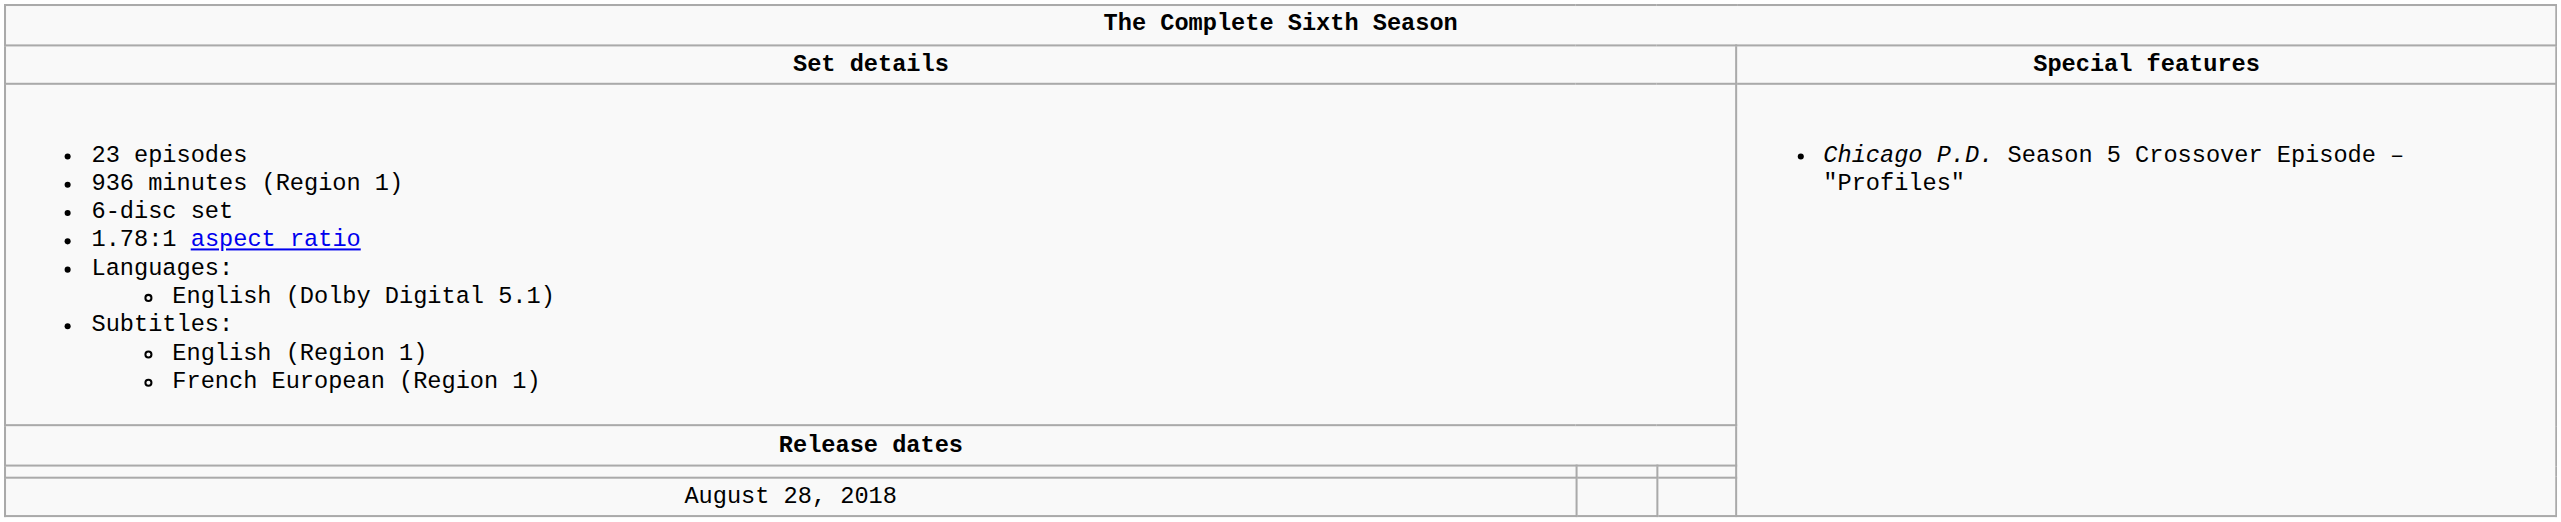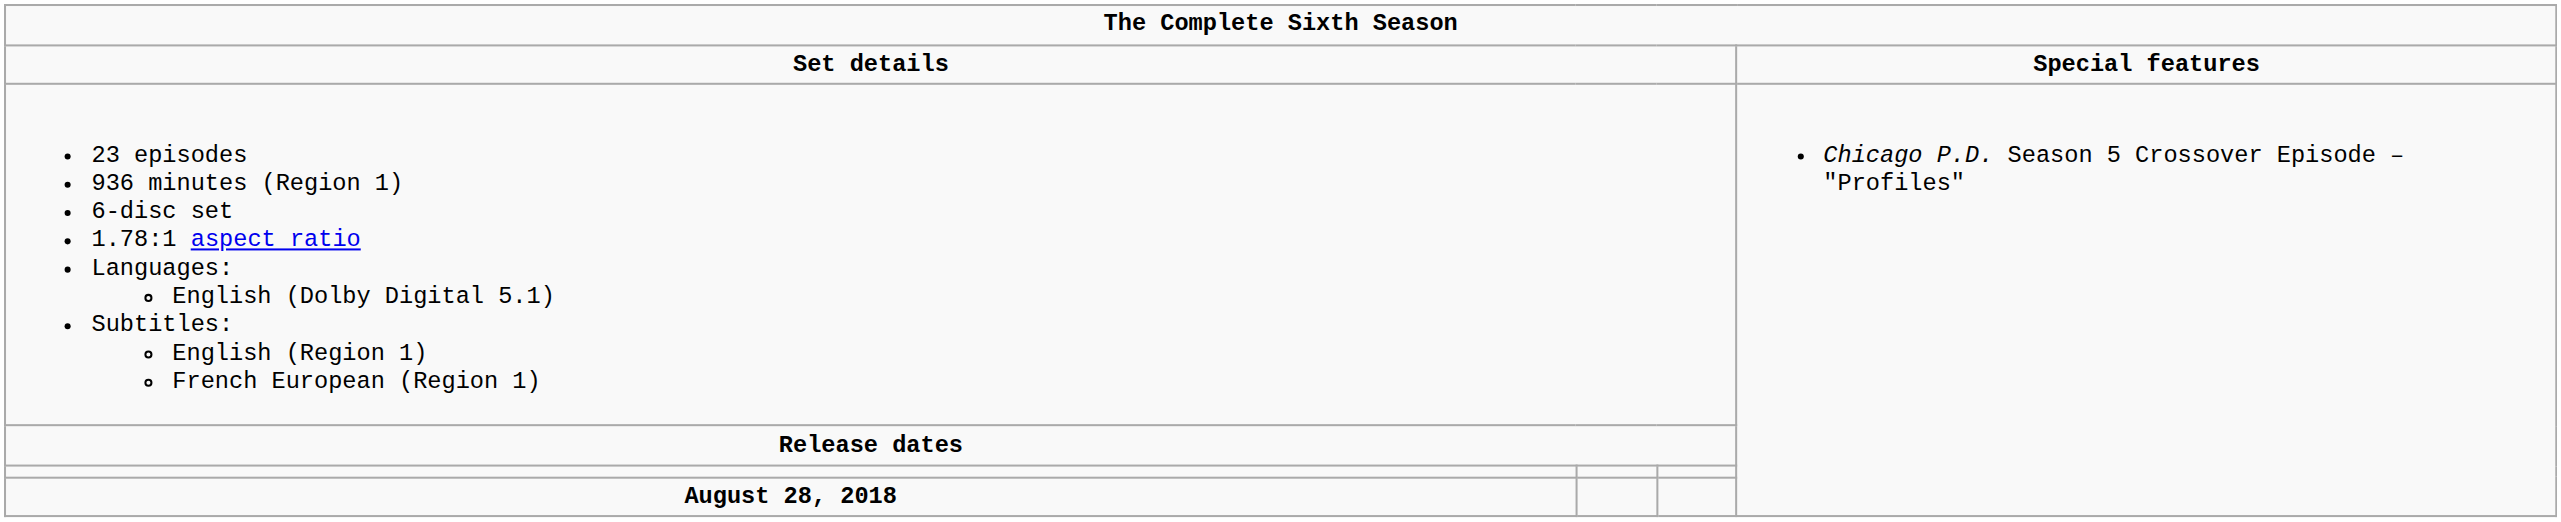August 28, 2018 | column 1: normal -> bold
